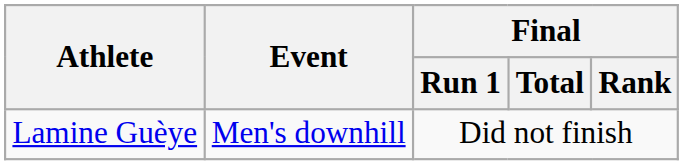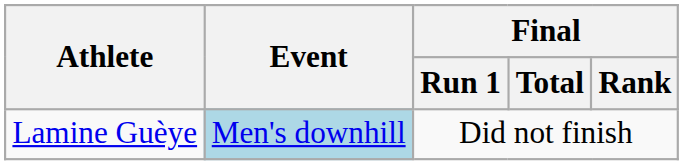Lamine Guèye | Event: no background -> lightblue background
